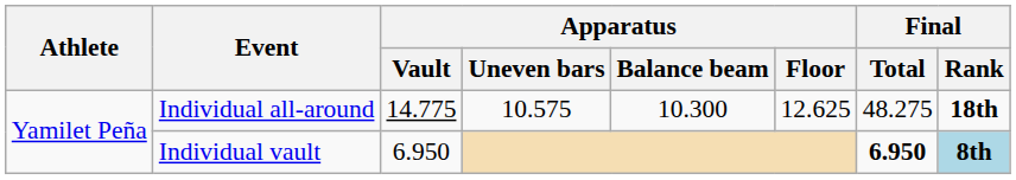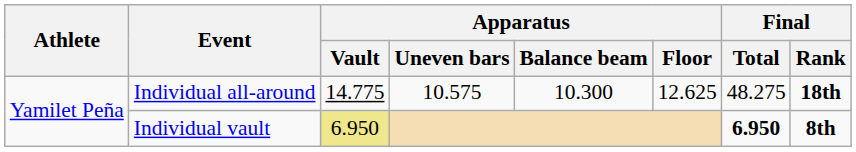Individual vault | Apparatus / Vault: no background -> khaki background
Individual vault | Final / Rank: lightblue background -> no background
